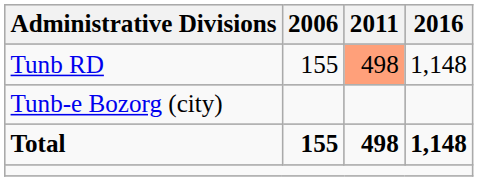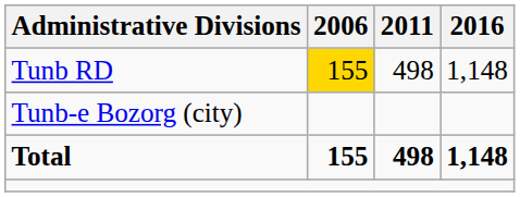Tunb RD | 2006: no background -> gold background
Tunb RD | 2011: lightsalmon background -> no background
